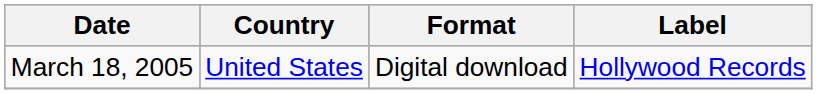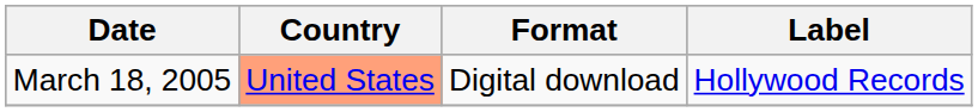March 18, 2005 | Country: no background -> lightsalmon background
